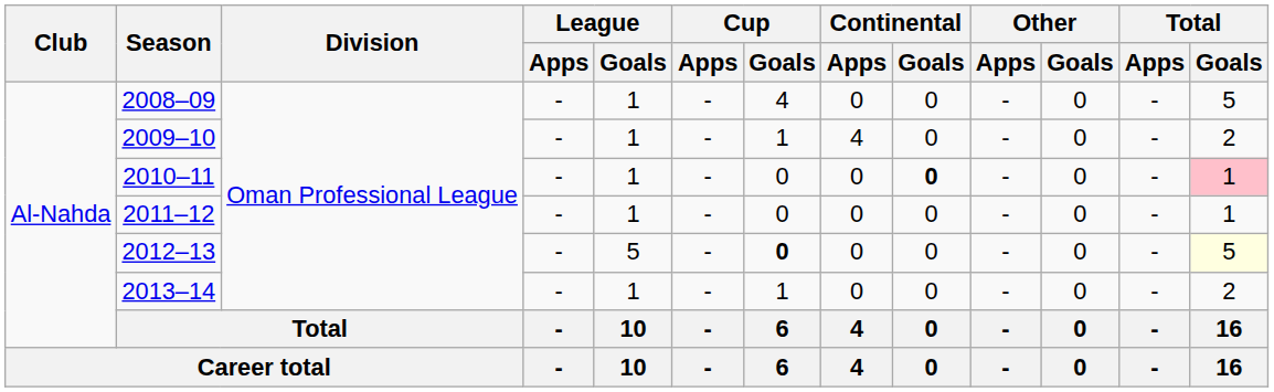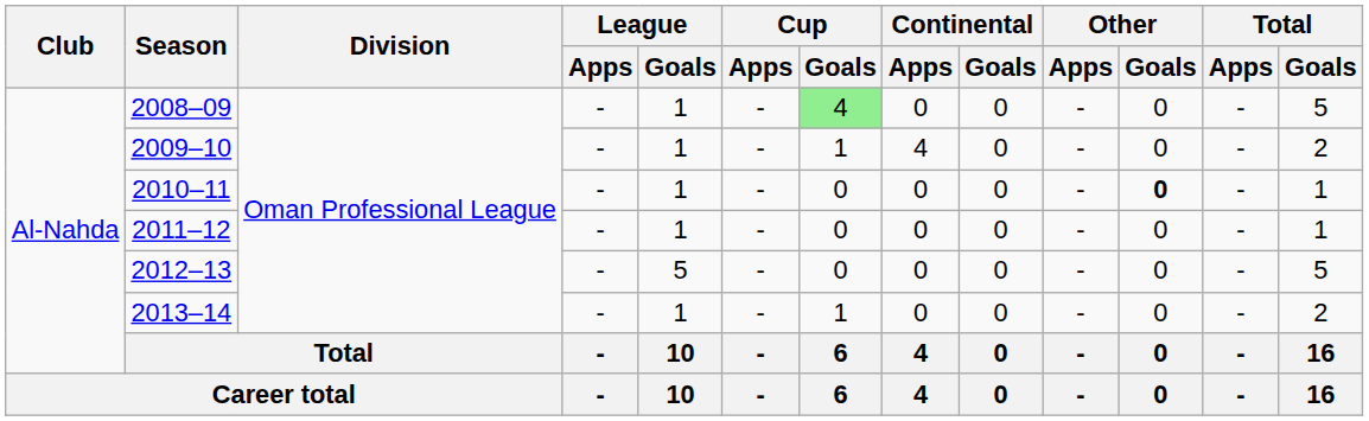2008–09 | Cup / Goals: no background -> lightgreen background
2010–11 | Continental / Goals: bold -> normal
2010–11 | Other / Goals: normal -> bold
2010–11 | Total / Goals: pink background -> no background
2012–13 | Cup / Goals: bold -> normal
2012–13 | Total / Goals: lightyellow background -> no background
